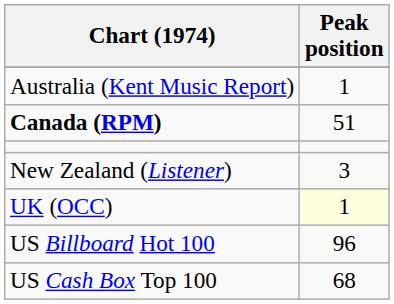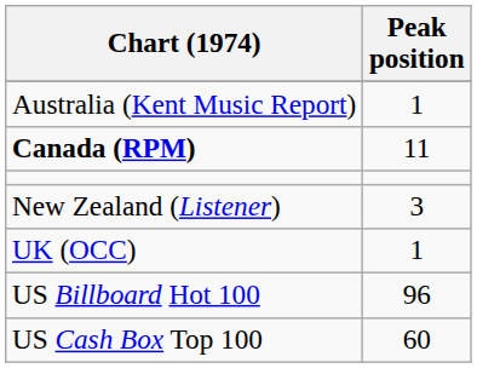row 3 | Peak position: 51 -> 11
row 6 | Peak position: lightyellow background -> no background
row 8 | Peak position: 68 -> 60
